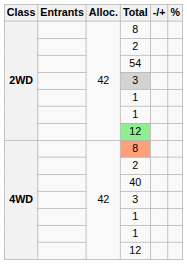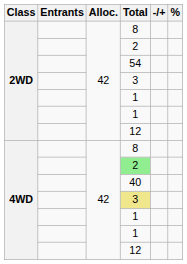2WD / 3 | Total: lightgrey background -> no background
2WD / 12 | Total: lightgreen background -> no background
4WD / 8 | Total: lightsalmon background -> no background
4WD / 2 | Total: no background -> lightgreen background
4WD / 3 | Total: no background -> khaki background
